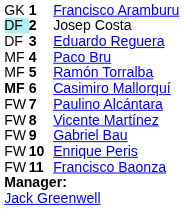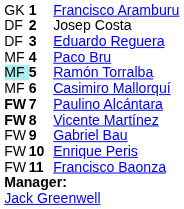Josep Costa | column 1: paleturquoise background -> no background
Ramón Torralba | column 1: no background -> paleturquoise background
Casimiro Mallorquí | column 1: bold -> normal
Paulino Alcántara | column 1: normal -> bold
Vicente Martínez | column 1: normal -> bold
